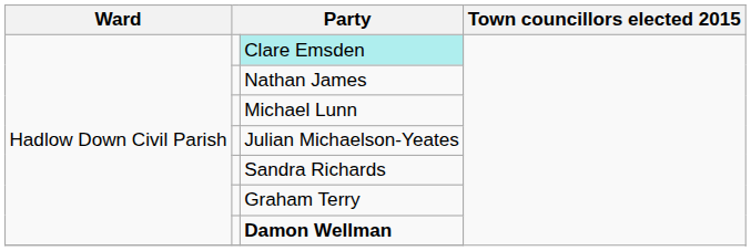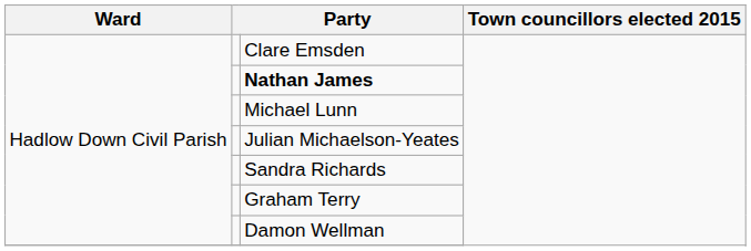Clare Emsden | column 3: paleturquoise background -> no background
Nathan James | column 3: normal -> bold
Damon Wellman | column 3: bold -> normal
